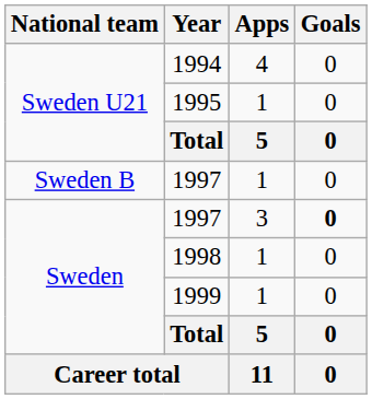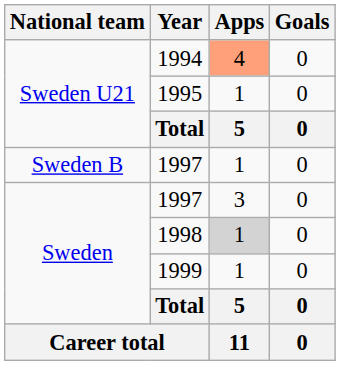1994 | Apps: no background -> lightsalmon background
Sweden / 1997 | Goals: bold -> normal
1998 | Apps: no background -> lightgrey background
